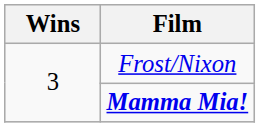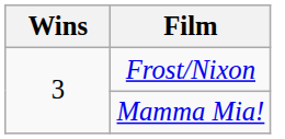Mamma Mia! | Film: bold -> normal
